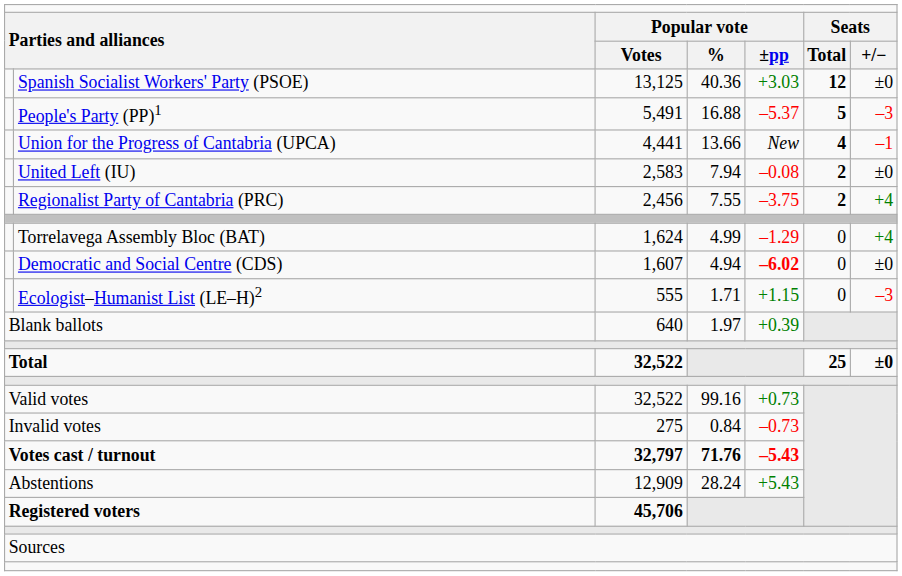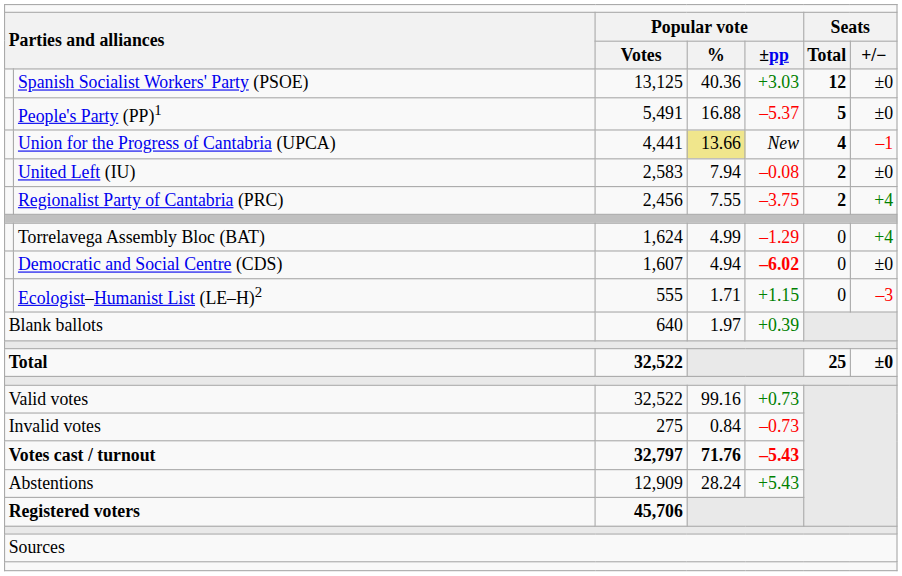People's Party (PP)1 | column 7: –3 -> ±0
Union for the Progress of Cantabria (UPCA) | column 4: no background -> khaki background
